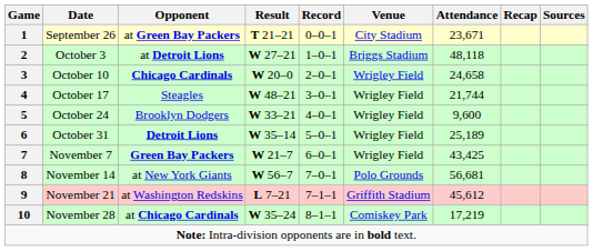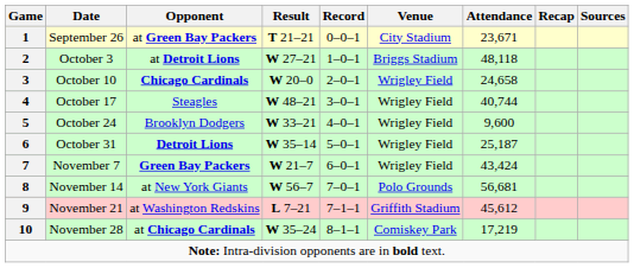4 | Attendance: 21,744 -> 40,744
6 | Attendance: 25,189 -> 25,187
7 | Attendance: 43,425 -> 43,424
